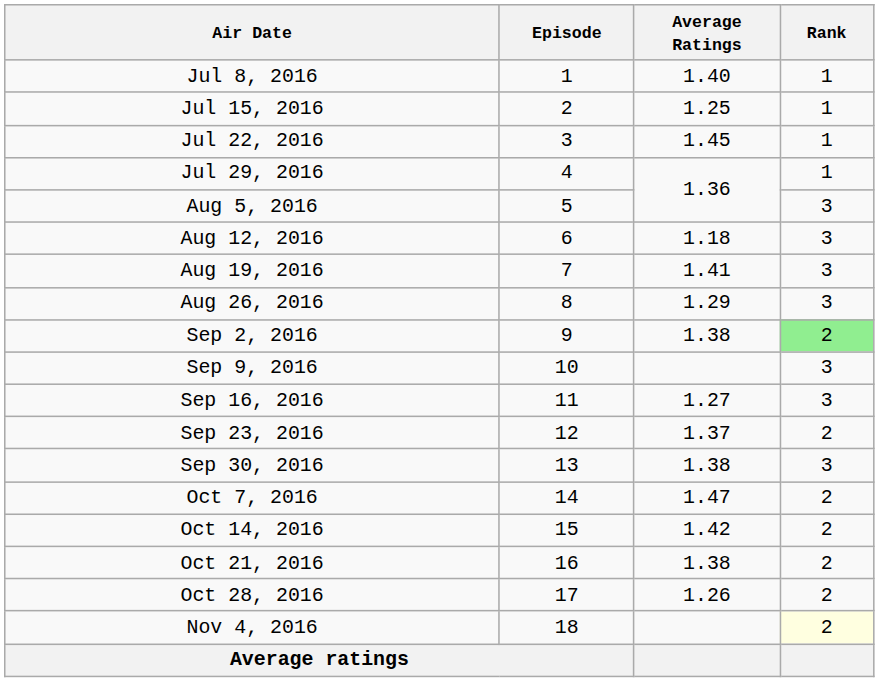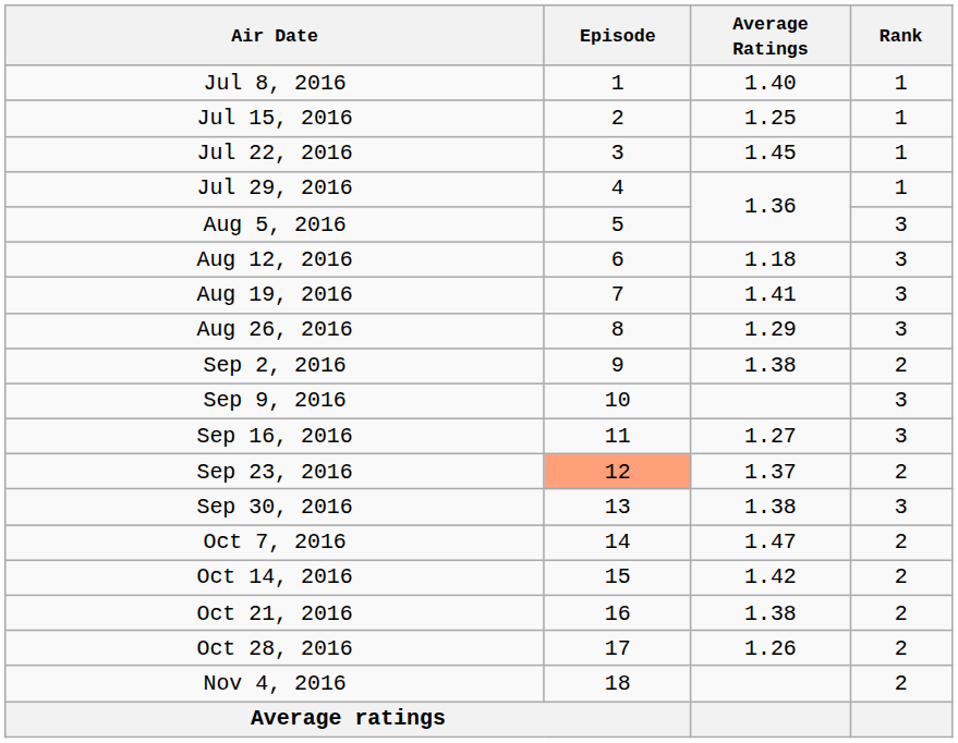Sep 2, 2016 | Rank: lightgreen background -> no background
Sep 23, 2016 | Episode: no background -> lightsalmon background
Nov 4, 2016 | Rank: lightyellow background -> no background
